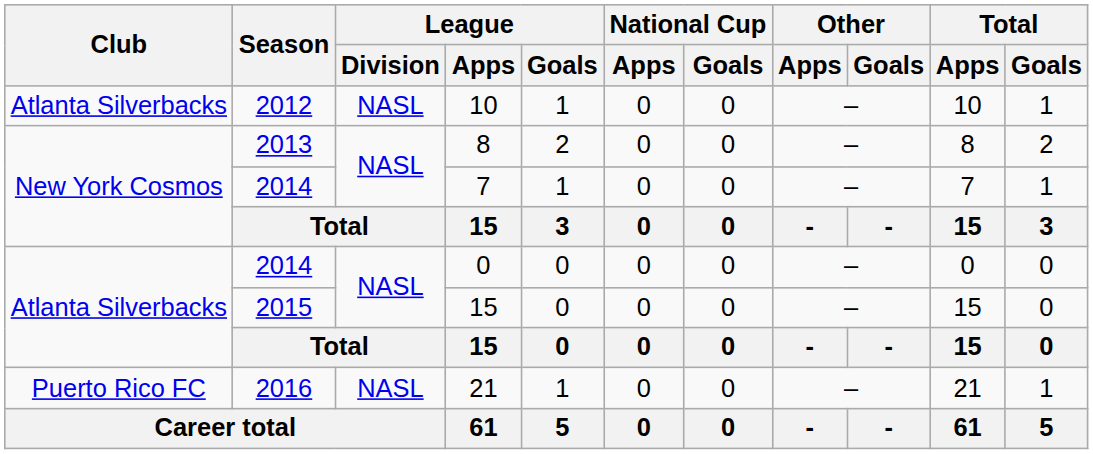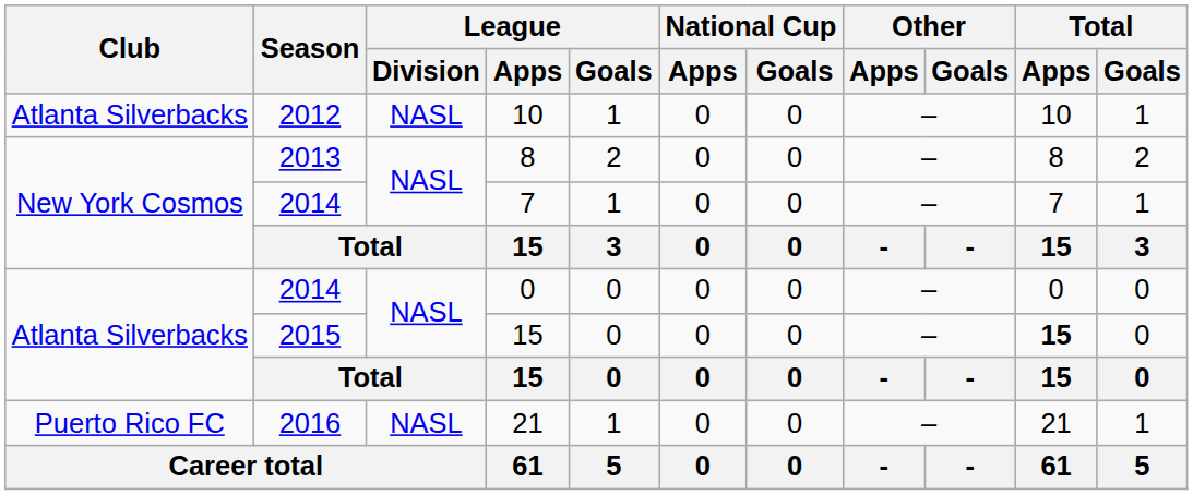2015 / 15 | Total / Apps: normal -> bold
